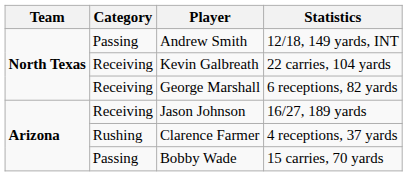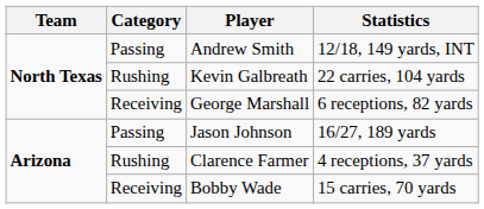Kevin Galbreath | Category: Receiving -> Rushing
Jason Johnson | Category: Receiving -> Passing
Bobby Wade | Category: Passing -> Receiving
